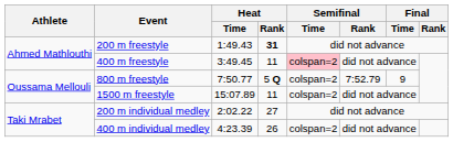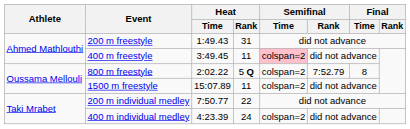200 m freestyle | Heat / Rank: bold -> normal
800 m freestyle | Heat / Time: 7:50.77 -> 2:02.22
800 m freestyle | Final / Time: 9 -> 8
200 m individual medley | Heat / Time: 2:02.22 -> 7:50.77
200 m individual medley | Heat / Rank: 27 -> 22
400 m individual medley | Heat / Rank: 26 -> 24
